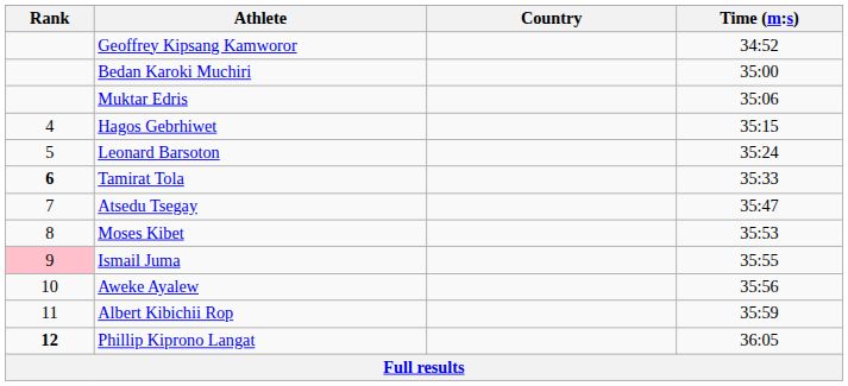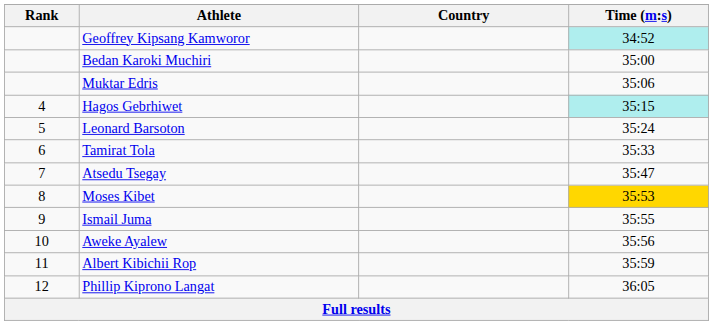Geoffrey Kipsang Kamworor | Time (m:s): no background -> paleturquoise background
Hagos Gebrhiwet | Time (m:s): no background -> paleturquoise background
Tamirat Tola | Rank: bold -> normal
Moses Kibet | Time (m:s): no background -> gold background
Ismail Juma | Rank: pink background -> no background
Phillip Kiprono Langat | Rank: bold -> normal
